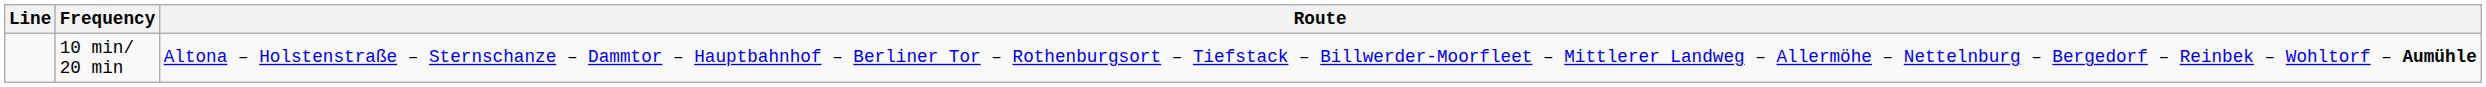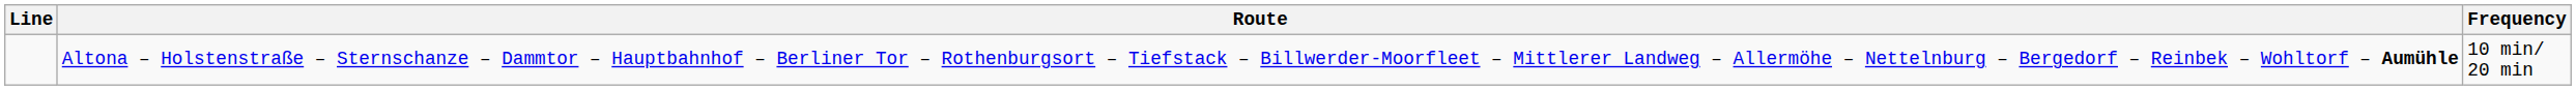columns swapped: Route <-> Frequency
